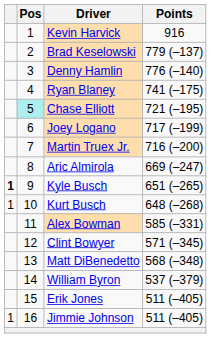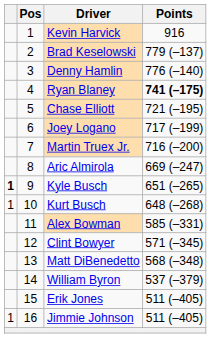Ryan Blaney | Points: normal -> bold
Chase Elliott | Pos: paleturquoise background -> no background
